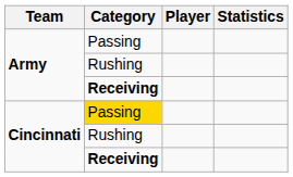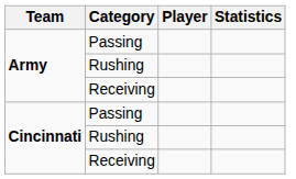Army / Receiving | Category: bold -> normal
Cincinnati / Passing | Category: gold background -> no background
Cincinnati / Receiving | Category: bold -> normal
